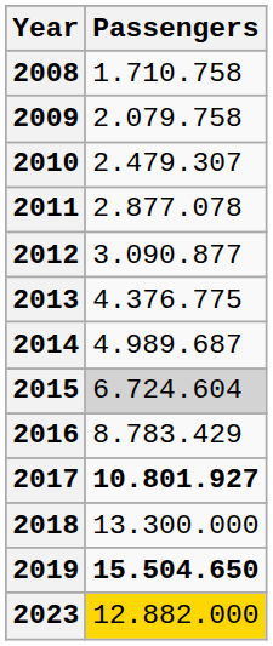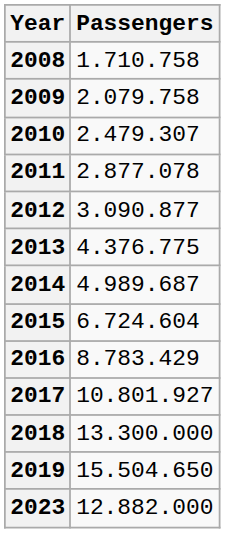2015 | Passengers: lightgrey background -> no background
2017 | Passengers: bold -> normal
2019 | Passengers: bold -> normal
2023 | Passengers: gold background -> no background
